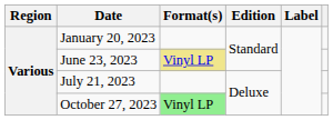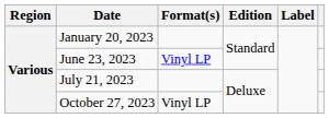June 23, 2023 | Format(s): khaki background -> no background
October 27, 2023 | Format(s): lightgreen background -> no background
